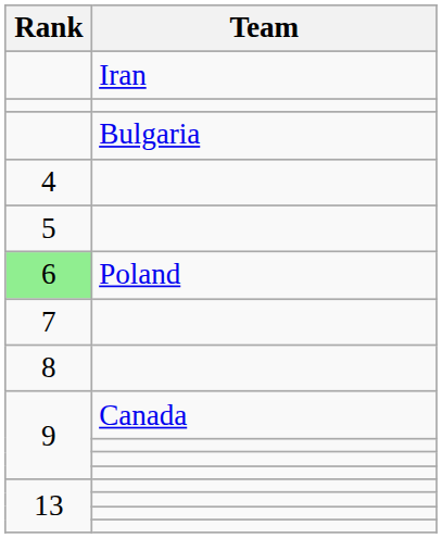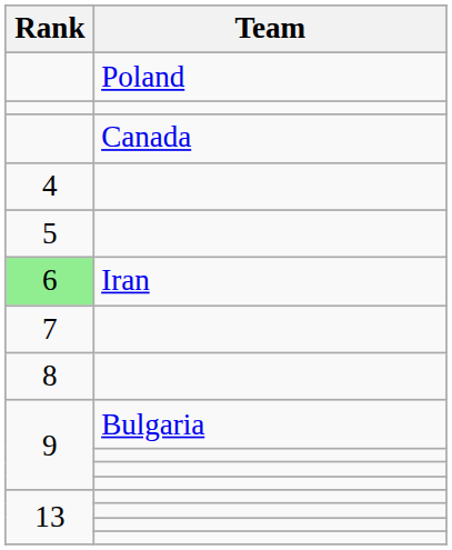row 2 | Team: Iran -> Poland
row 4 | Team: Bulgaria -> Canada
row 7 | Team: Poland -> Iran
row 10 | Team: Canada -> Bulgaria
